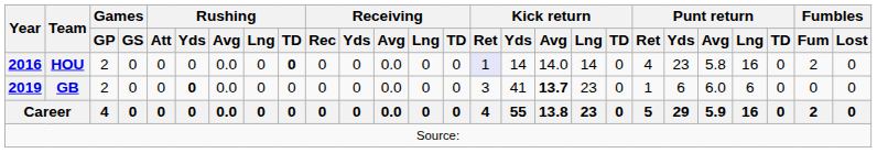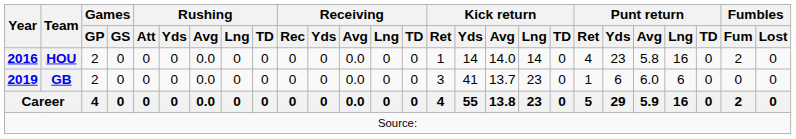HOU | Rushing / TD: bold -> normal
HOU | Kick return / Ret: lavender background -> no background
GB | Rushing / Yds: bold -> normal
GB | Kick return / Avg: bold -> normal
